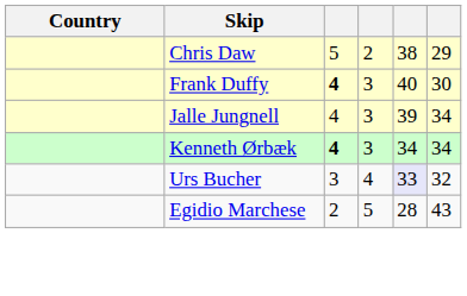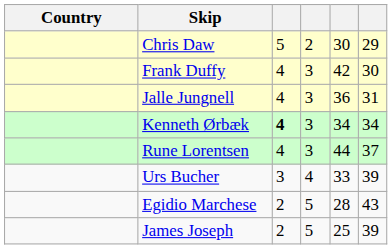Chris Daw | column 5: 38 -> 30
Frank Duffy | column 3: bold -> normal
Frank Duffy | column 5: 40 -> 42
Jalle Jungnell | column 5: 39 -> 36
Jalle Jungnell | column 6: 34 -> 31
+ row: Rune Lorentsen | 4 | 3 | 44 | 37
Urs Bucher | column 5: lavender background -> no background
Urs Bucher | column 6: 32 -> 39
+ row: James Joseph | 2 | 5 | 25 | 39
